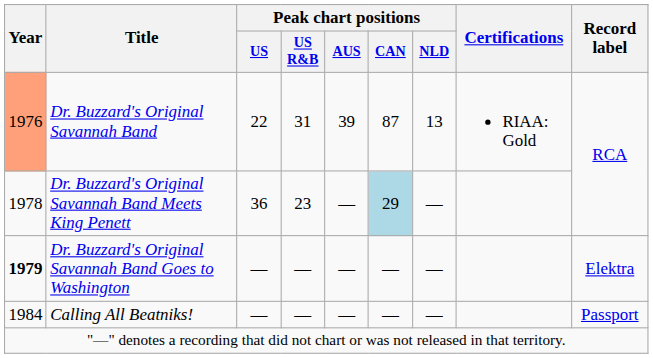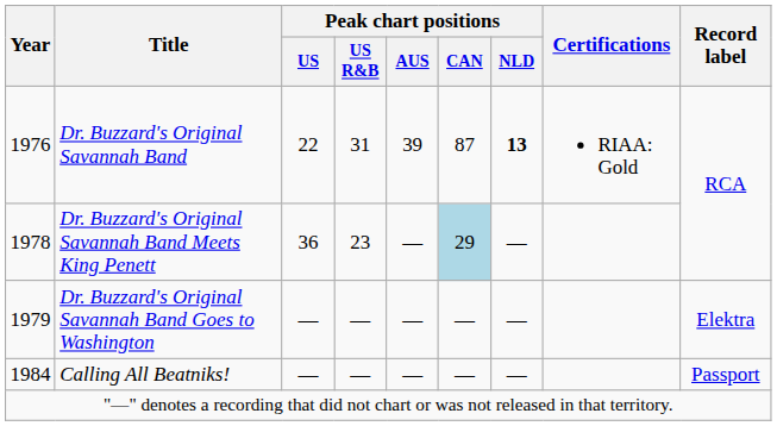Dr. Buzzard's Original Savannah Band | Year: lightsalmon background -> no background
Dr. Buzzard's Original Savannah Band | Peak chart positions / NLD: normal -> bold
Dr. Buzzard's Original Savannah Band Goes to Washington | Year: bold -> normal
